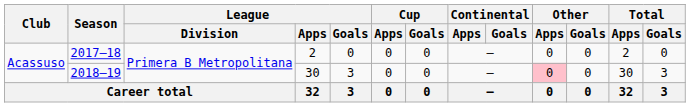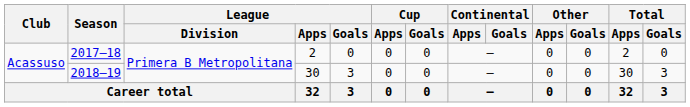2018–19 | Other / Apps: pink background -> no background
